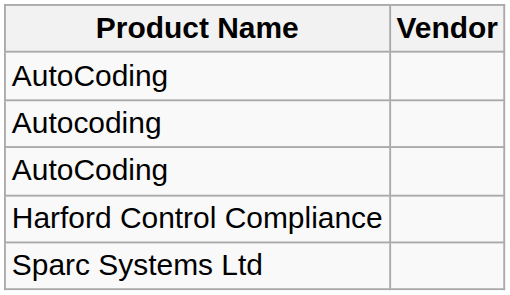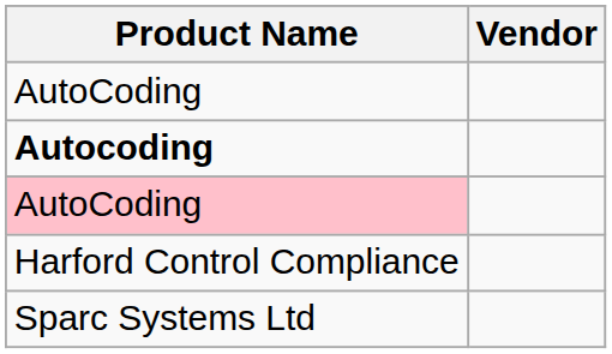row 3 | Product Name: normal -> bold
row 4 | Product Name: no background -> pink background
